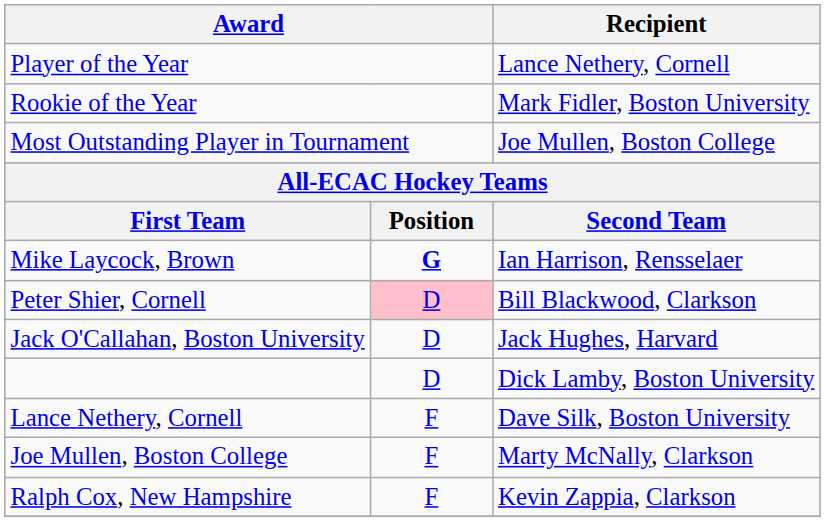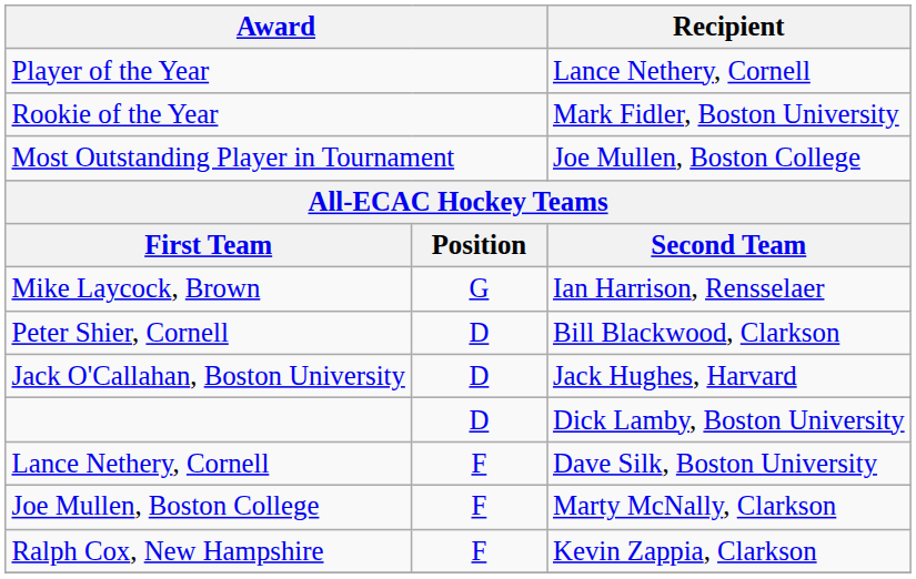Mike Laycock, Brown | column 2: bold -> normal
Peter Shier, Cornell | column 2: pink background -> no background
